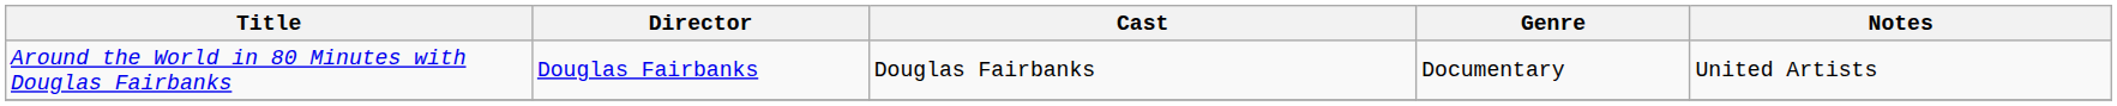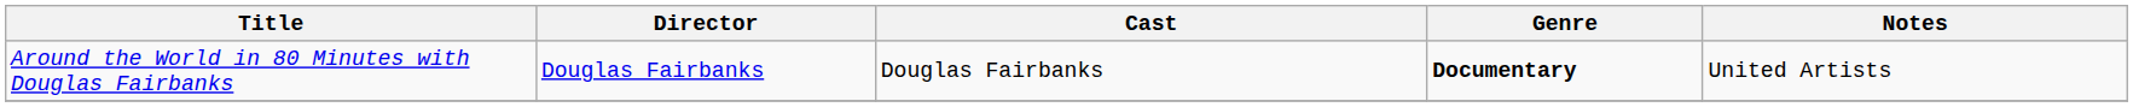Around the World in 80 Minutes with Douglas Fairbanks | Genre: normal -> bold
